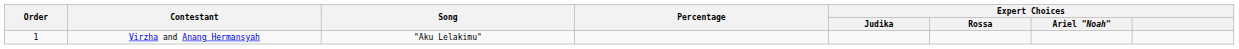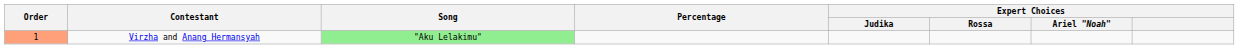Virzha and Anang Hermansyah | Order: no background -> lightsalmon background
Virzha and Anang Hermansyah | Song: no background -> lightgreen background
